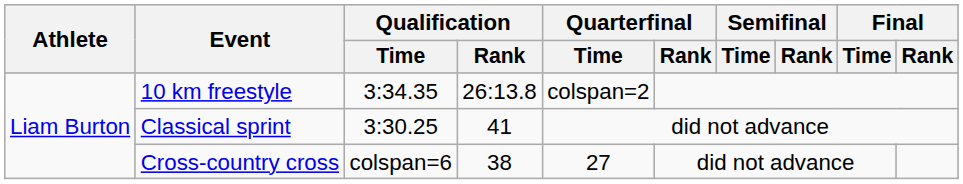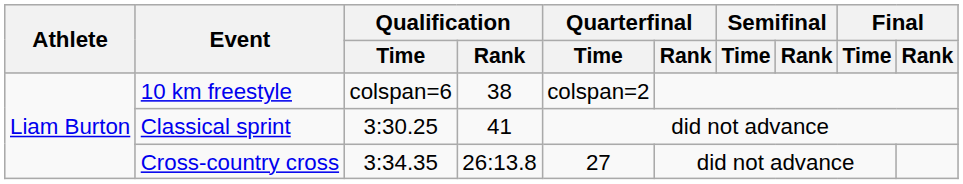10 km freestyle | Qualification / Time: 3:34.35 -> colspan=6
10 km freestyle | Qualification / Rank: 26:13.8 -> 38
Cross-country cross | Qualification / Time: colspan=6 -> 3:34.35
Cross-country cross | Qualification / Rank: 38 -> 26:13.8
